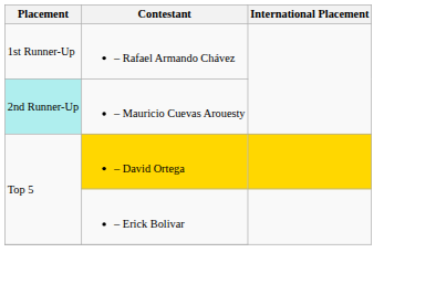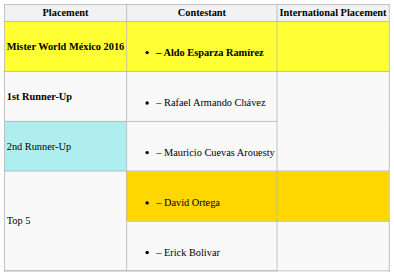+ row: Mister World México 2016 | – Aldo Esparza Ramírez
– Rafael Armando Chávez | Placement: normal -> bold
